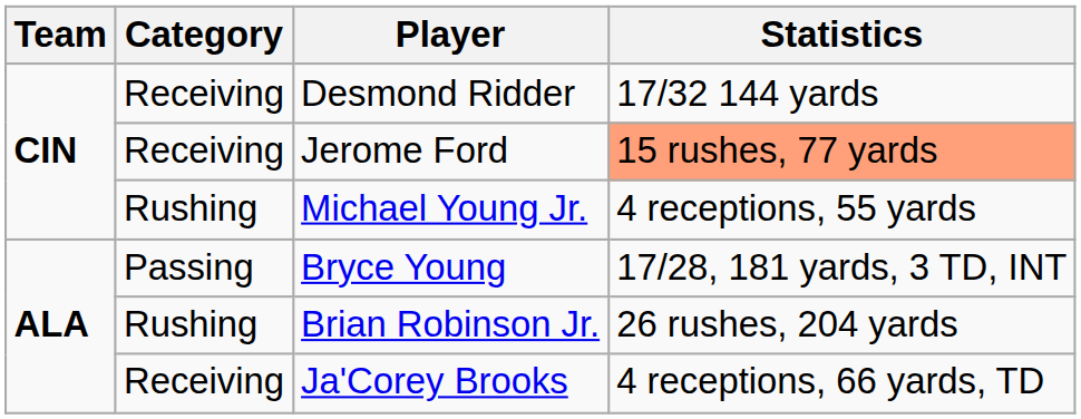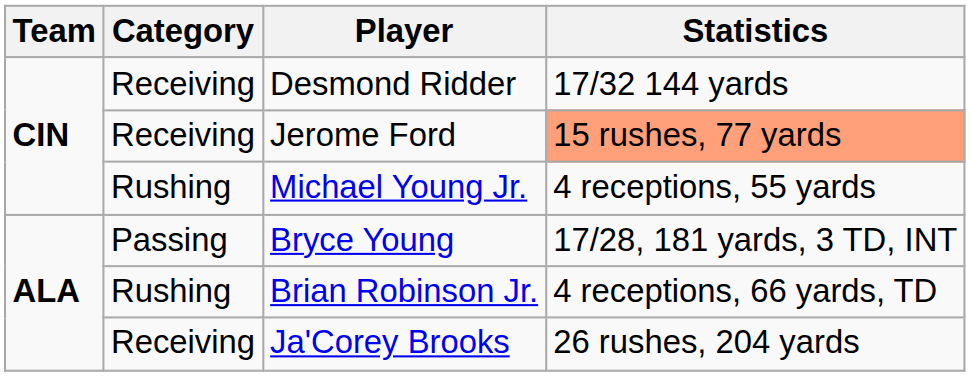Brian Robinson Jr. | Statistics: 26 rushes, 204 yards -> 4 receptions, 66 yards, TD
Ja'Corey Brooks | Statistics: 4 receptions, 66 yards, TD -> 26 rushes, 204 yards
